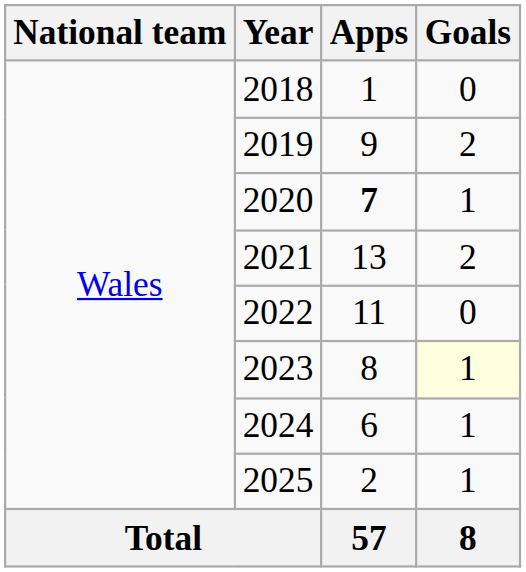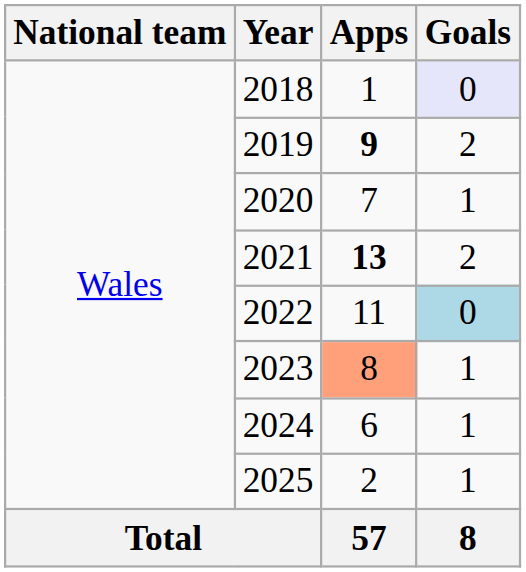2018 | Goals: no background -> lavender background
2019 | Apps: normal -> bold
2020 | Apps: bold -> normal
2021 | Apps: normal -> bold
2022 | Goals: no background -> lightblue background
2023 | Apps: no background -> lightsalmon background
2023 | Goals: lightyellow background -> no background
